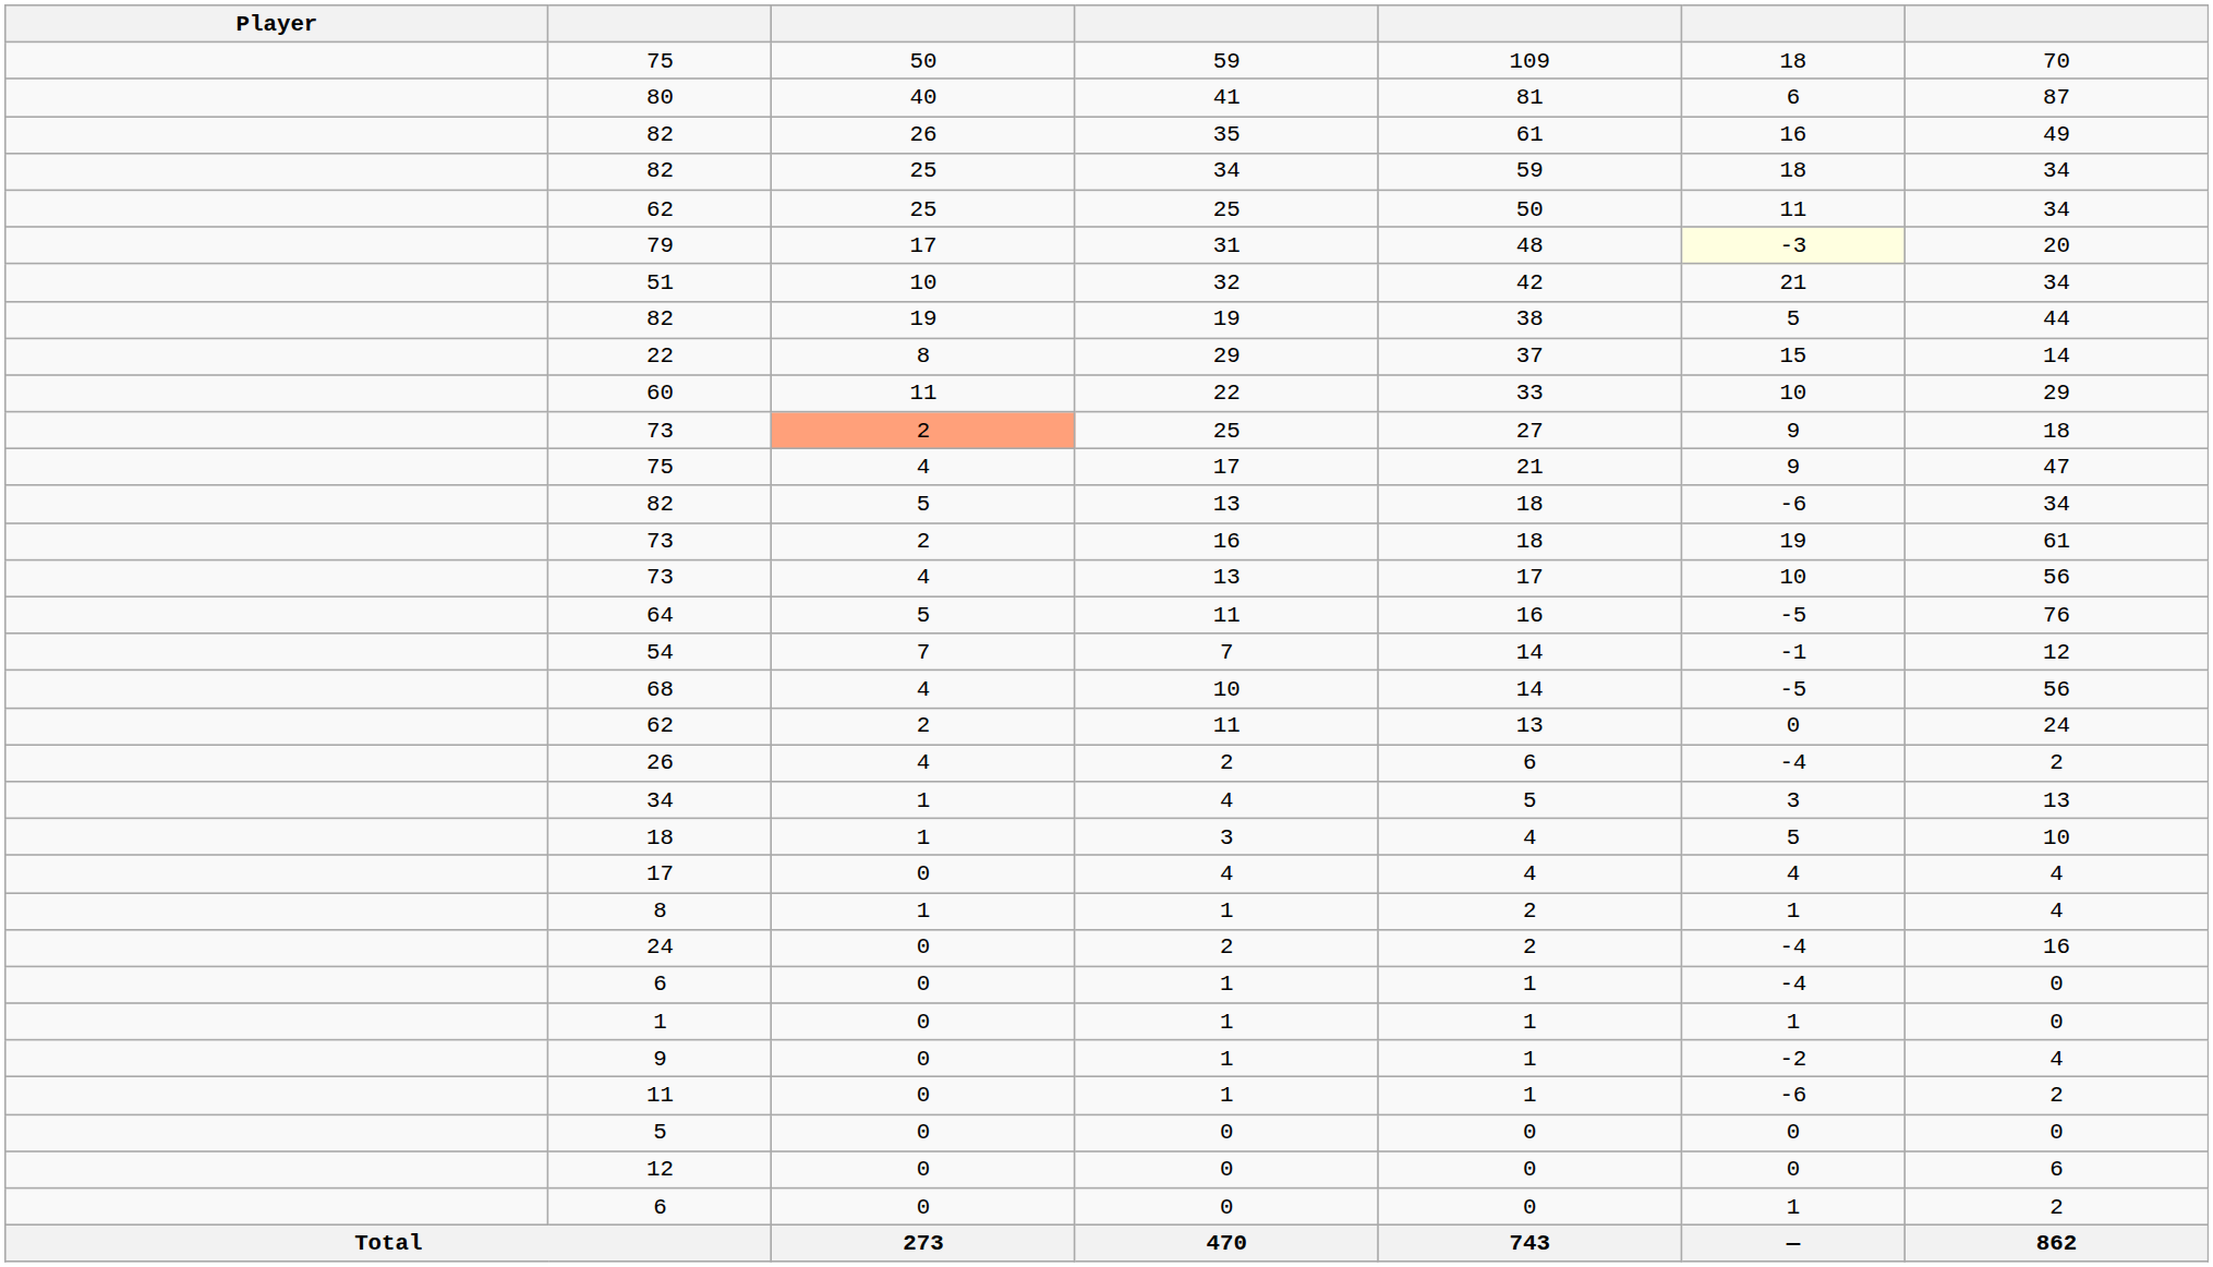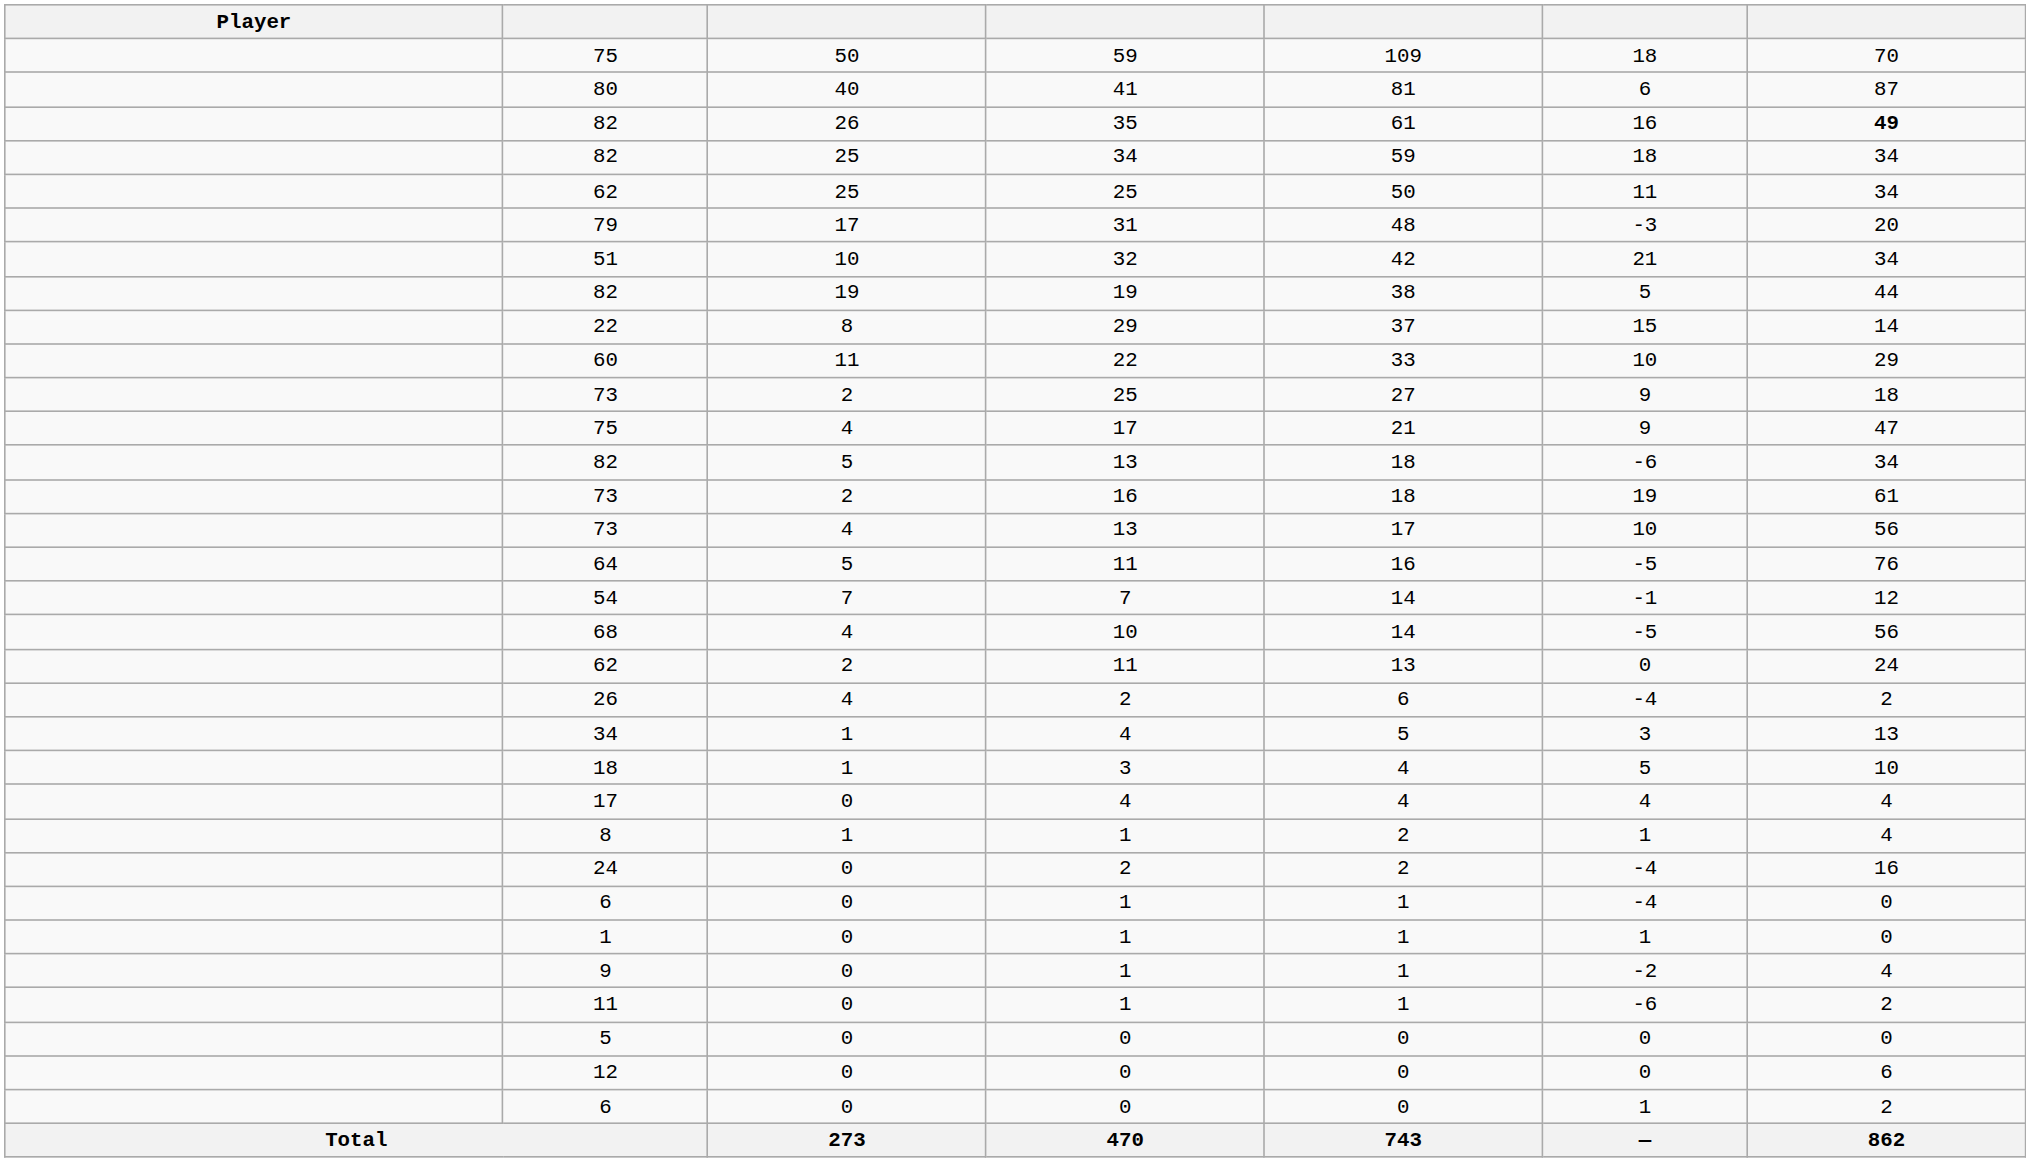82 / 35 | column 7: normal -> bold
79 | column 6: lightyellow background -> no background
73 / 25 | column 3: lightsalmon background -> no background
